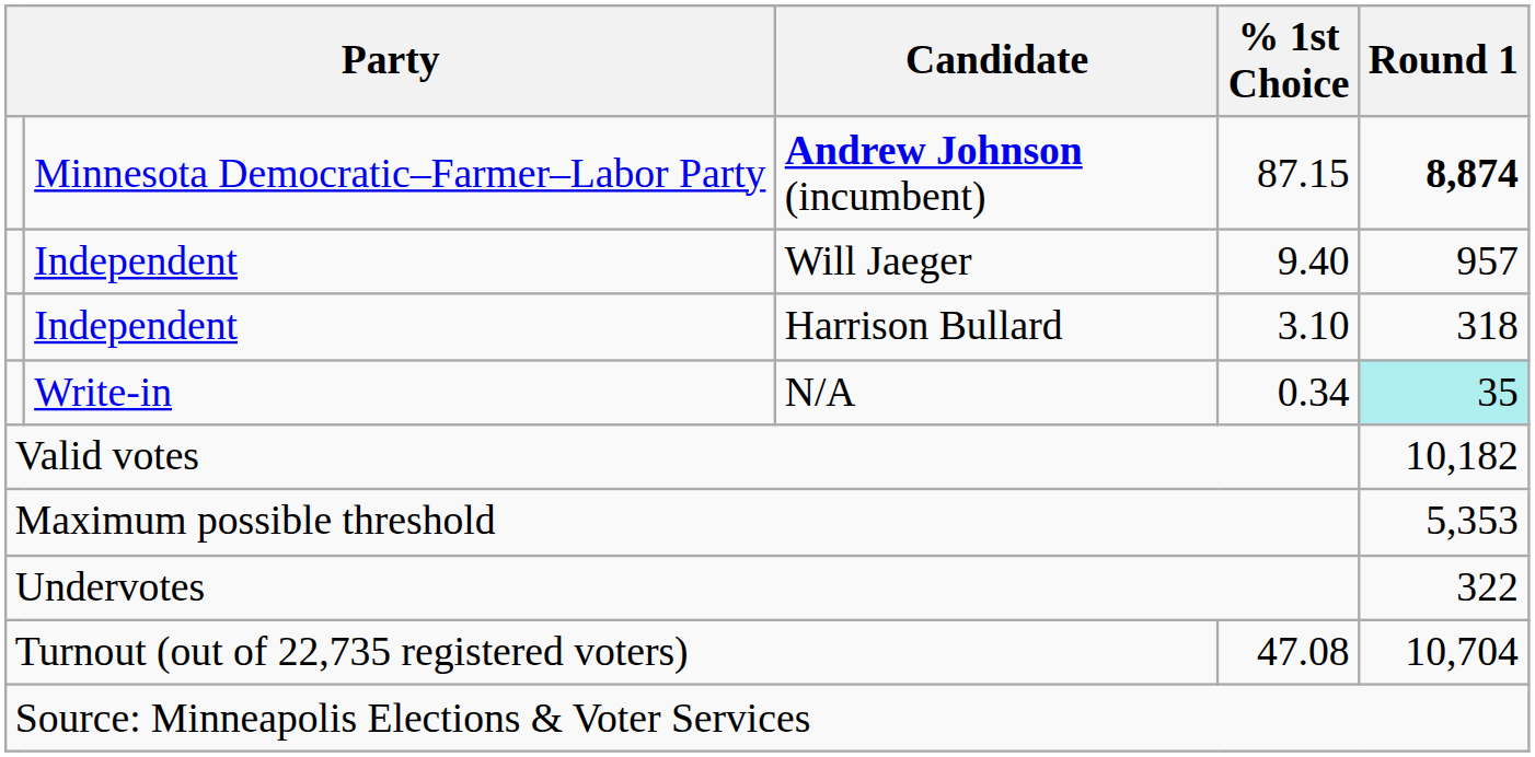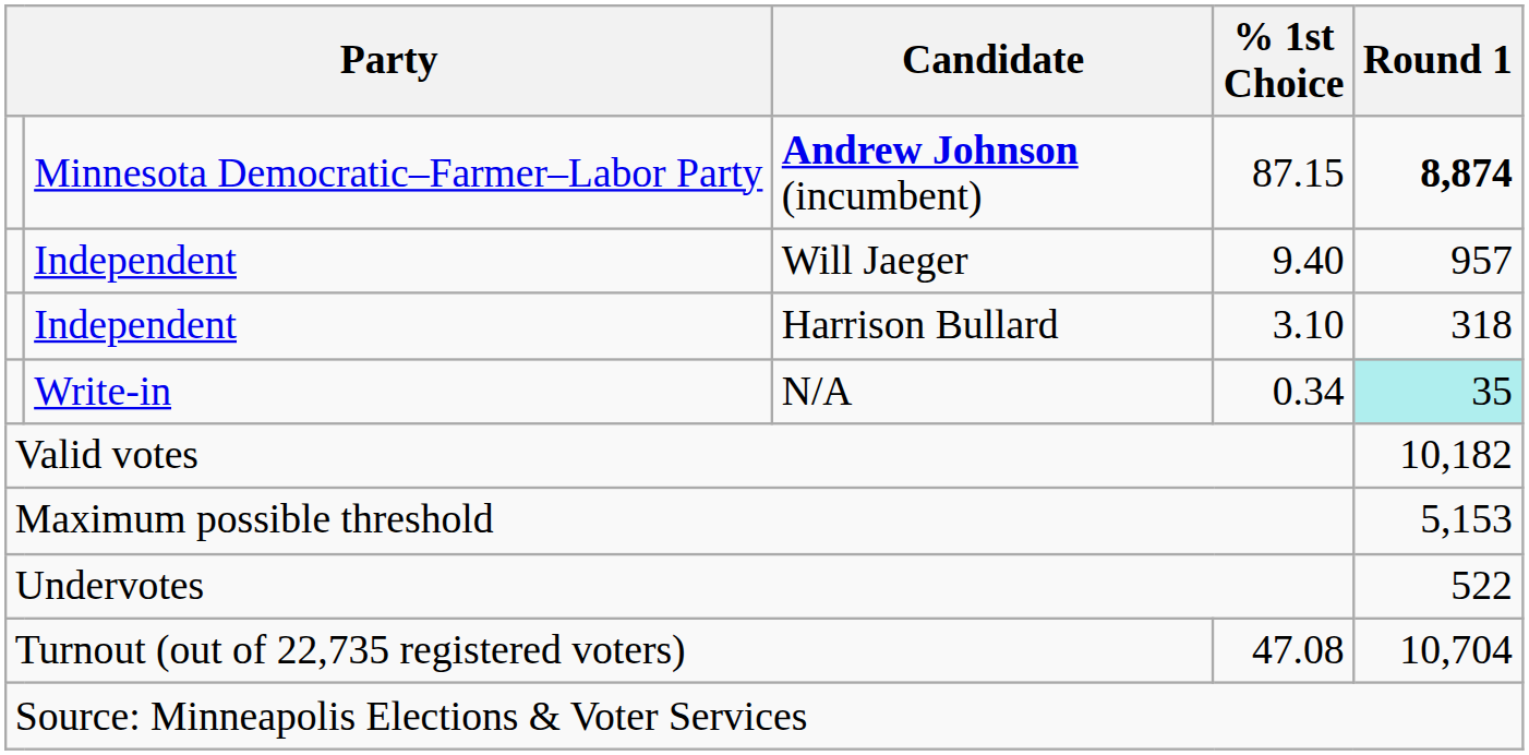Maximum possible threshold | Round 1: 5,353 -> 5,153
Undervotes | Round 1: 322 -> 522
